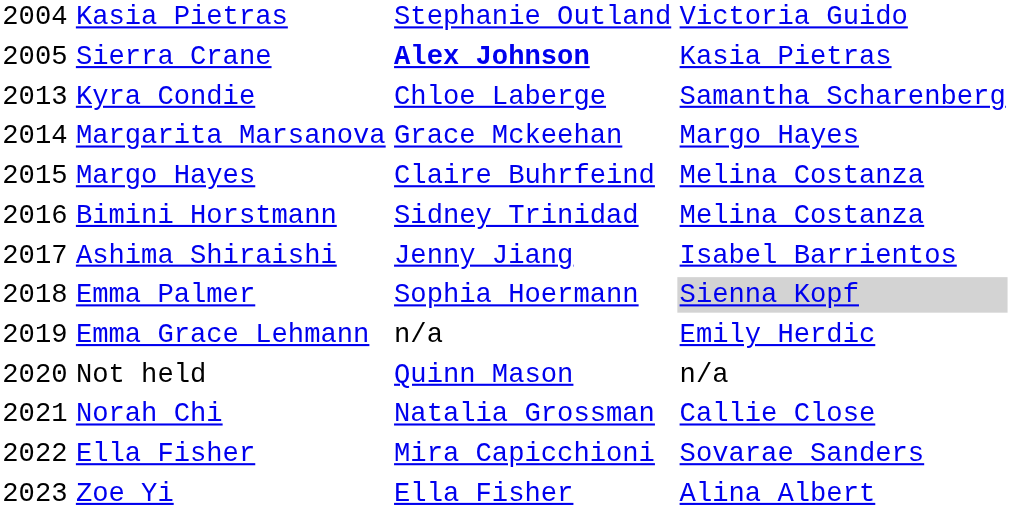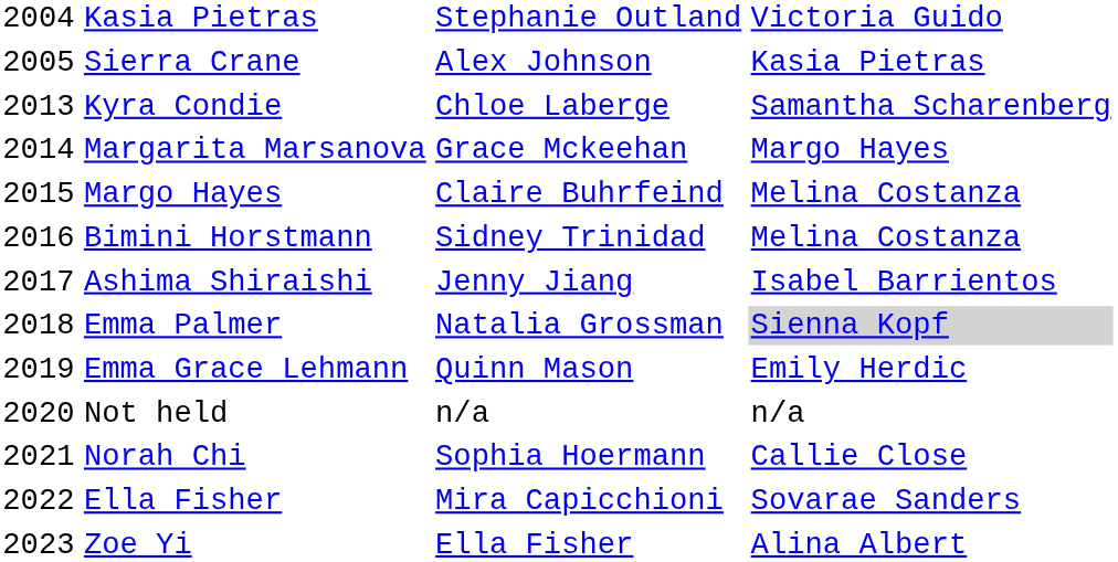Sierra Crane | column 3: bold -> normal
Emma Palmer | column 3: Sophia Hoermann -> Natalia Grossman
Emma Grace Lehmann | column 3: n/a -> Quinn Mason
Not held | column 3: Quinn Mason -> n/a
Norah Chi | column 3: Natalia Grossman -> Sophia Hoermann
